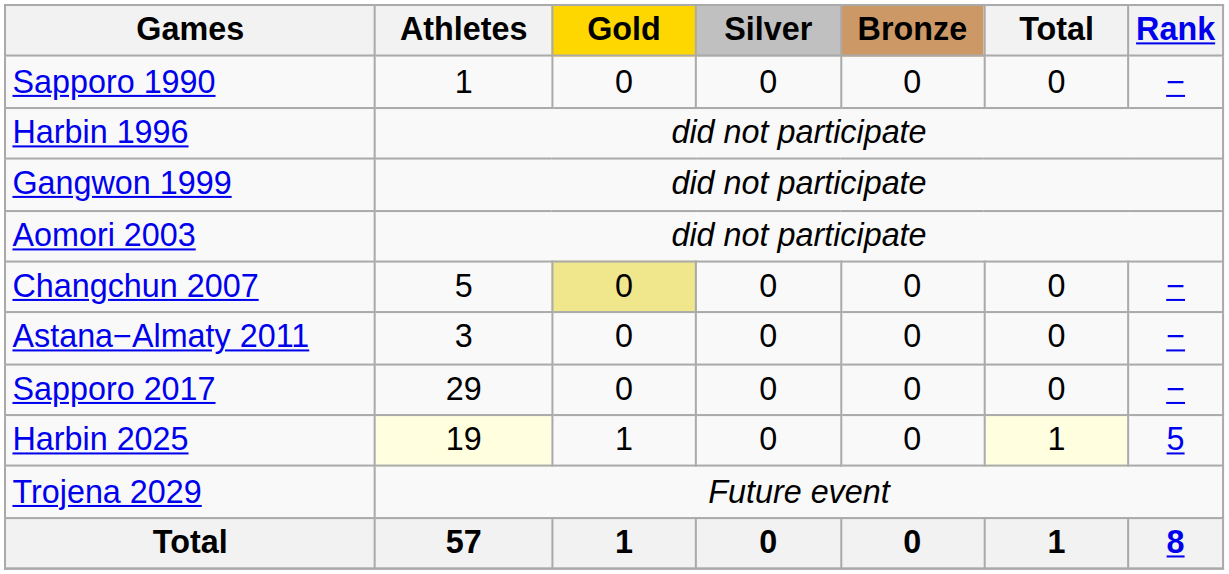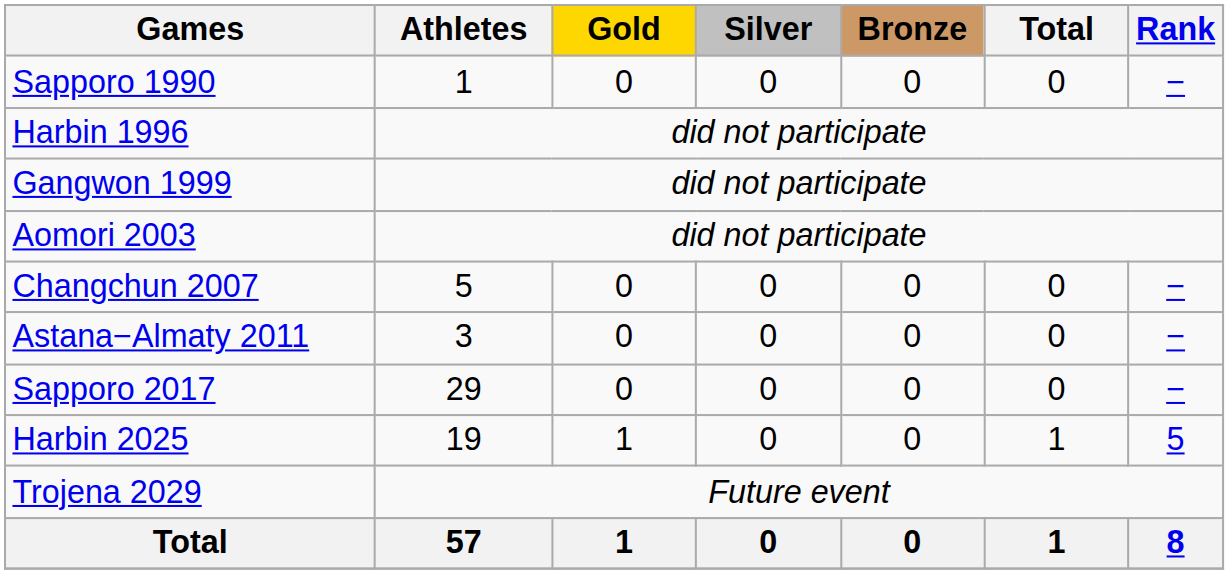Changchun 2007 | Gold: khaki background -> no background
Harbin 2025 | Athletes: lightyellow background -> no background
Harbin 2025 | Total: lightyellow background -> no background
